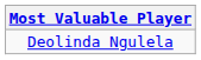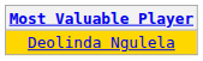row 2 | column 1: no background -> gold background
